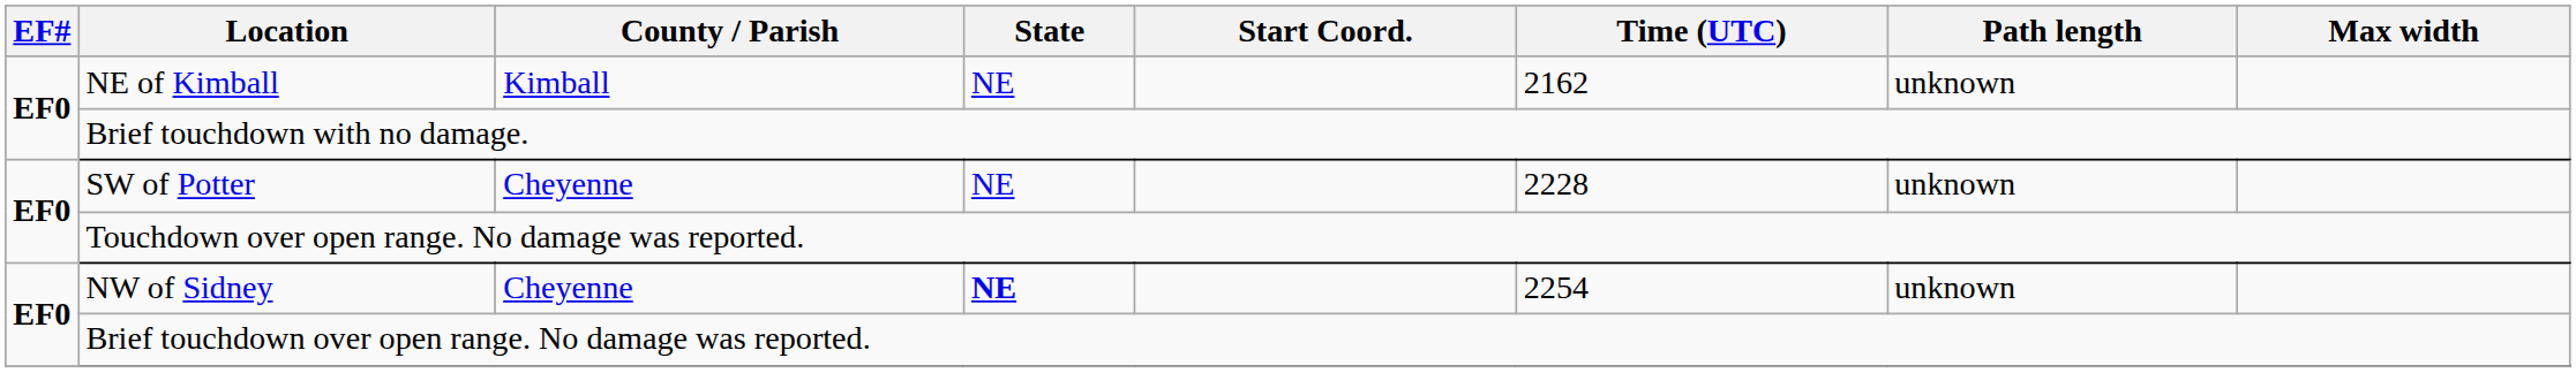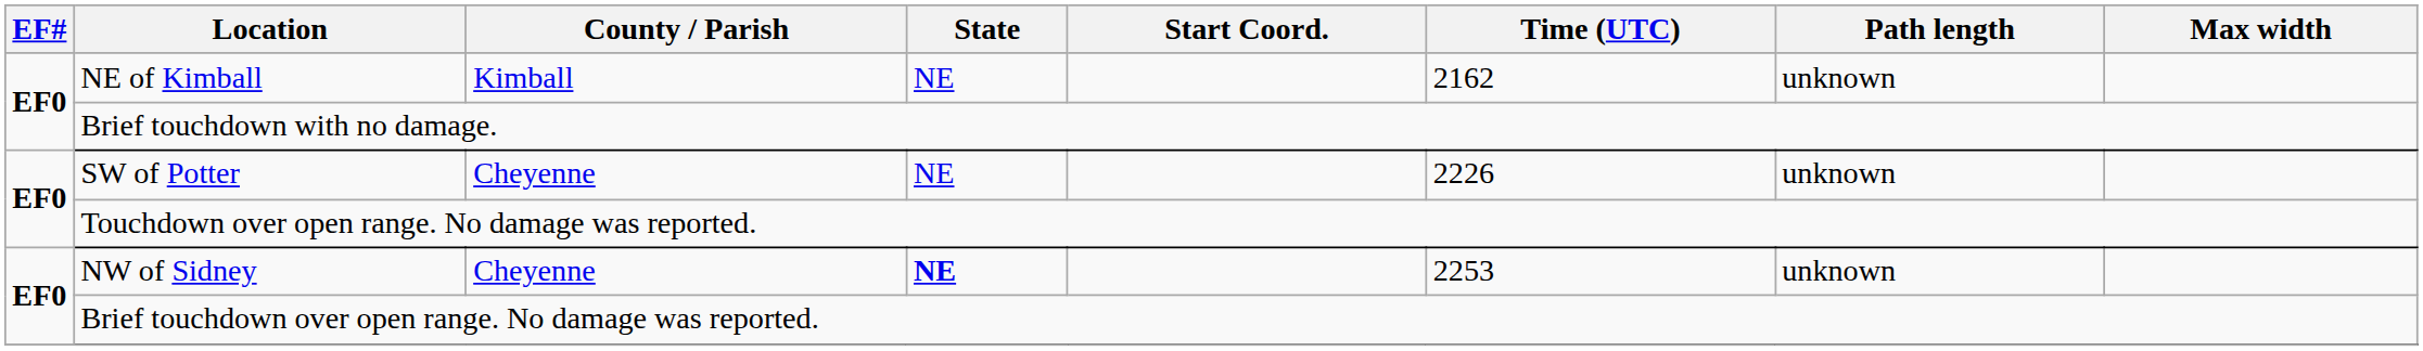SW of Potter | Time (UTC): 2228 -> 2226
NW of Sidney | Time (UTC): 2254 -> 2253
